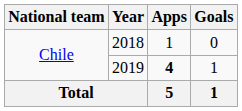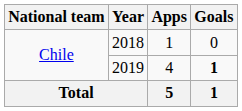2019 | Apps: bold -> normal
2019 | Goals: normal -> bold
